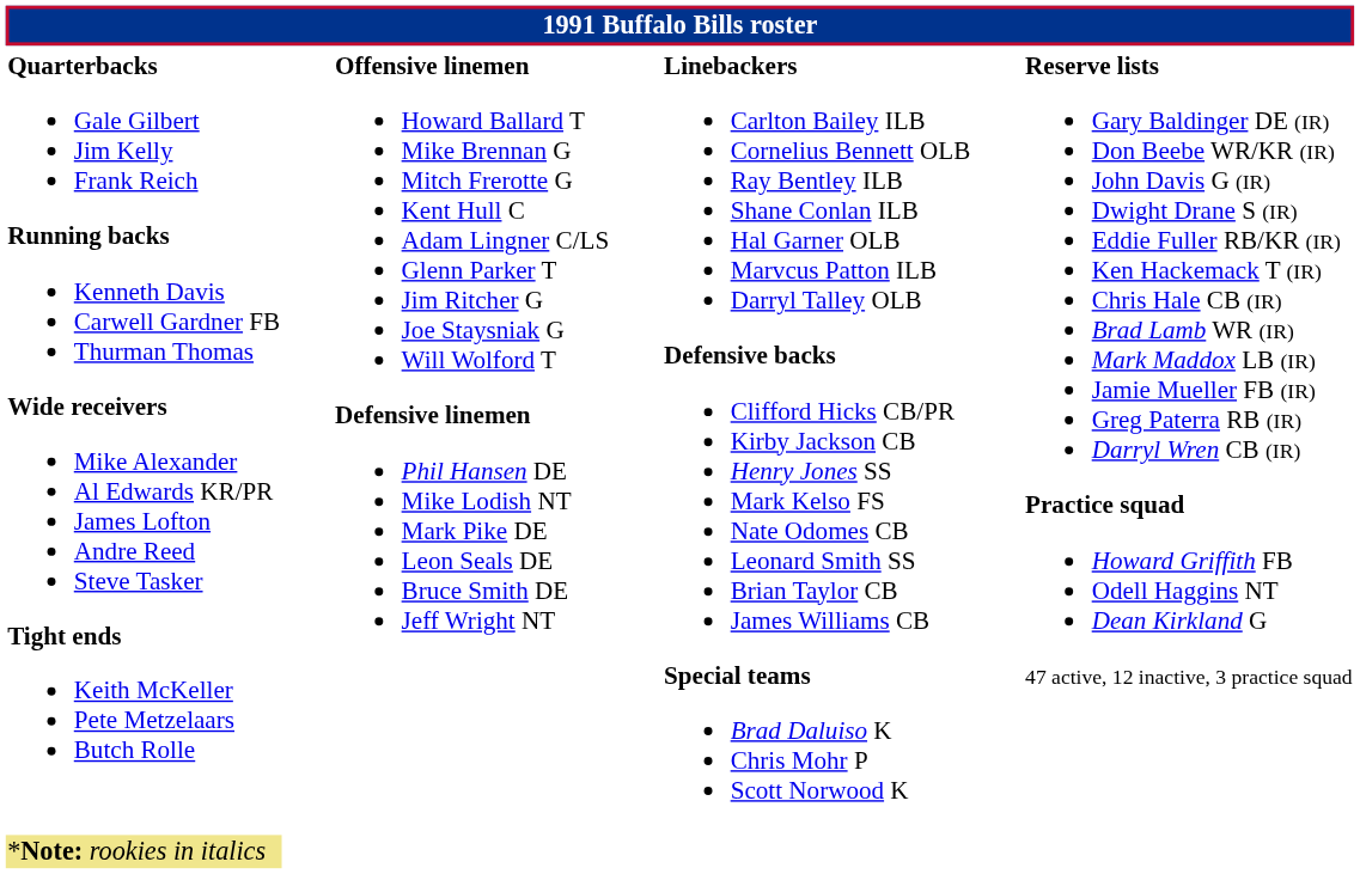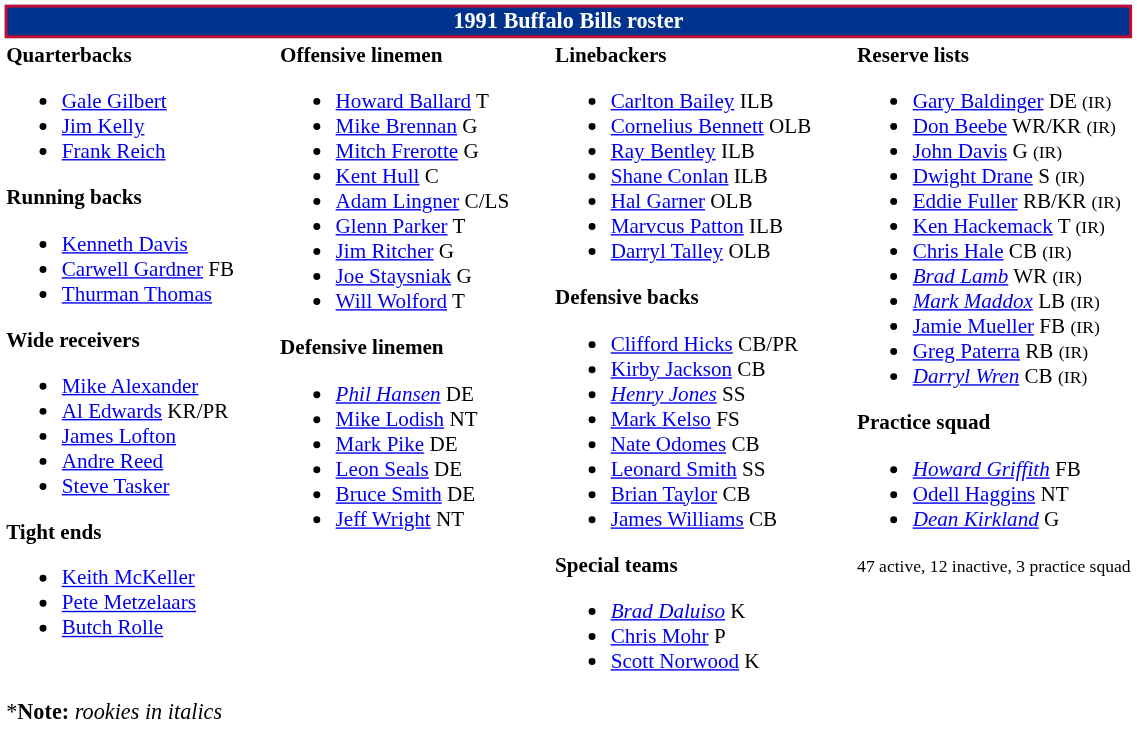*Note: rookies in italics | column 1: khaki background -> no background
